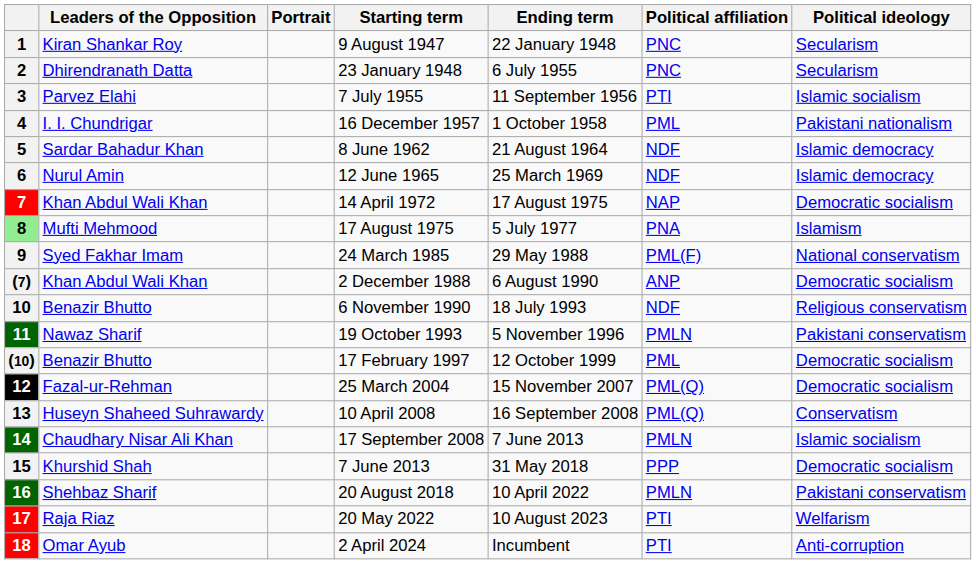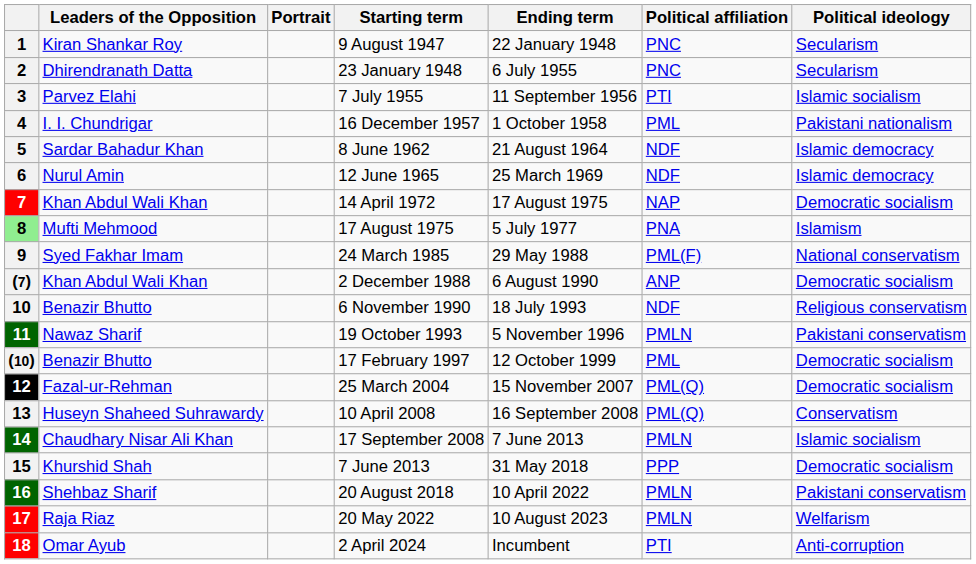17 | Political affiliation: PTI -> PMLN
